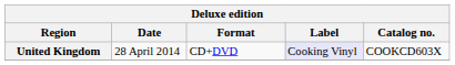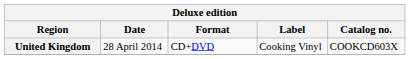United Kingdom | Label: lavender background -> no background
